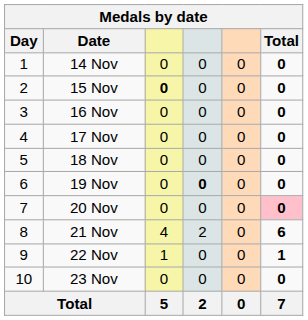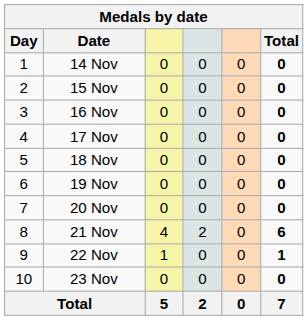15 Nov | column 3: bold -> normal
19 Nov | column 4: bold -> normal
20 Nov | Total: pink background -> no background
